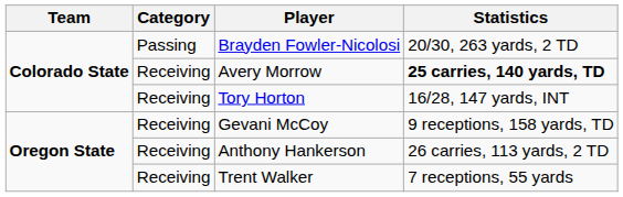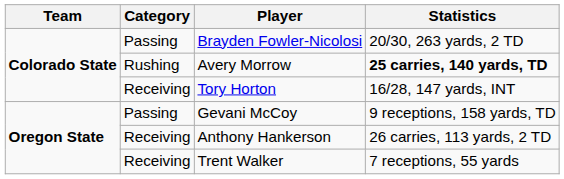Avery Morrow | Category: Receiving -> Rushing
Gevani McCoy | Category: Receiving -> Passing
